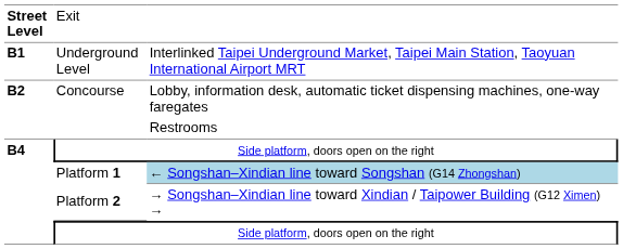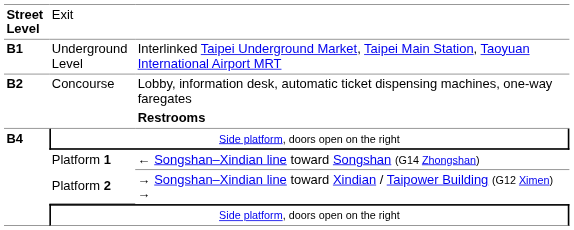Restrooms | column 3: normal -> bold
← Songshan–Xindian line toward Songshan (G14 Zhongshan) | column 3: lightblue background -> no background
